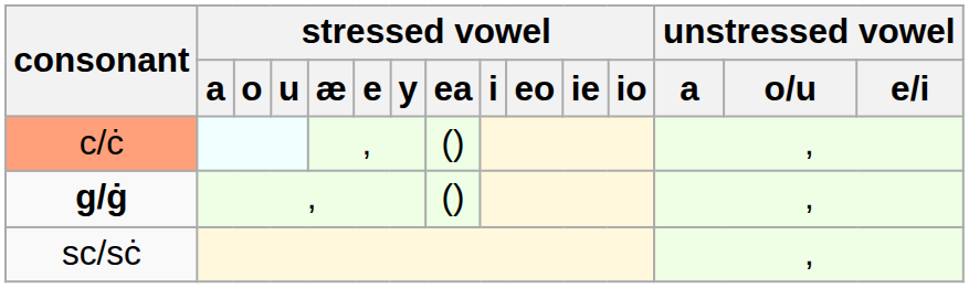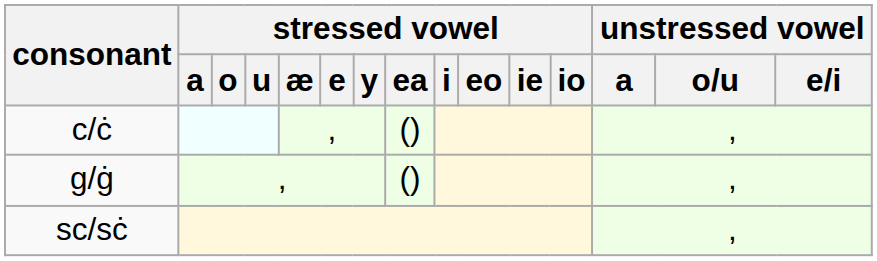c/ċ | consonant: lightsalmon background -> no background
g/ġ | consonant: bold -> normal
